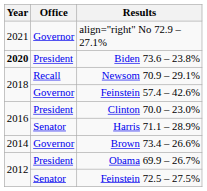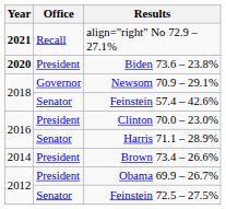align="right" No 72.9 – 27.1% | Year: normal -> bold
align="right" No 72.9 – 27.1% | Office: Governor -> Recall
Newsom 70.9 – 29.1% | Office: Recall -> Governor
Feinstein 57.4 – 42.6% | Office: Governor -> Senator
Brown 73.4 – 26.6% | Office: Governor -> President
